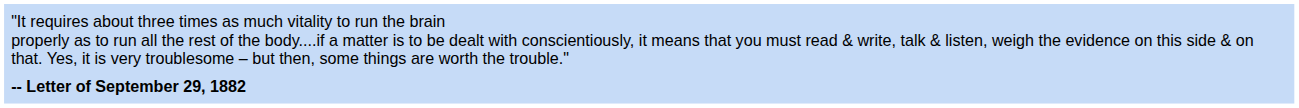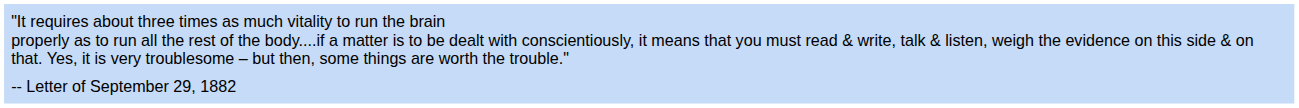row 2 | column 1: bold -> normal
